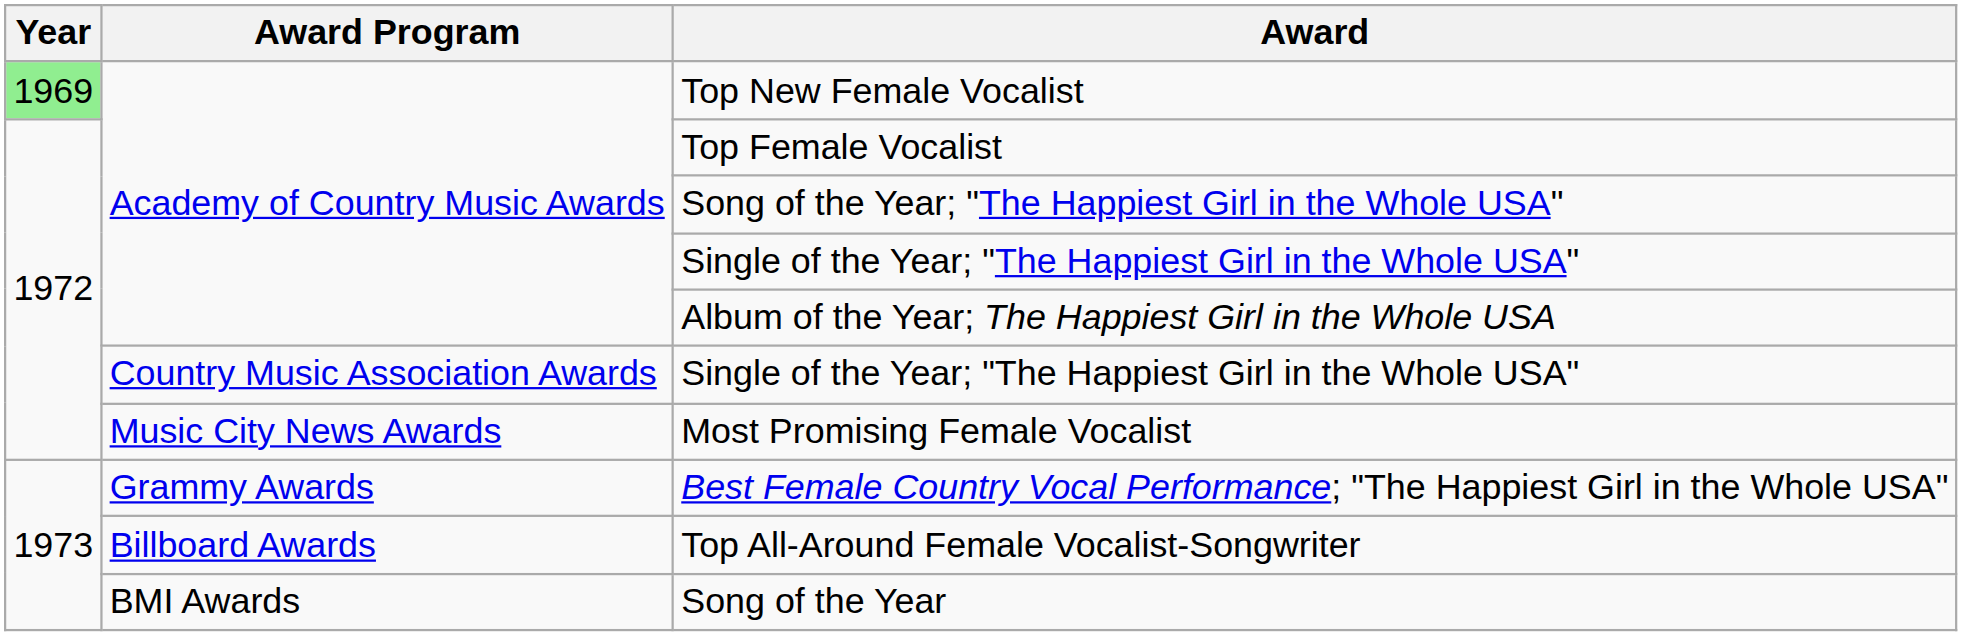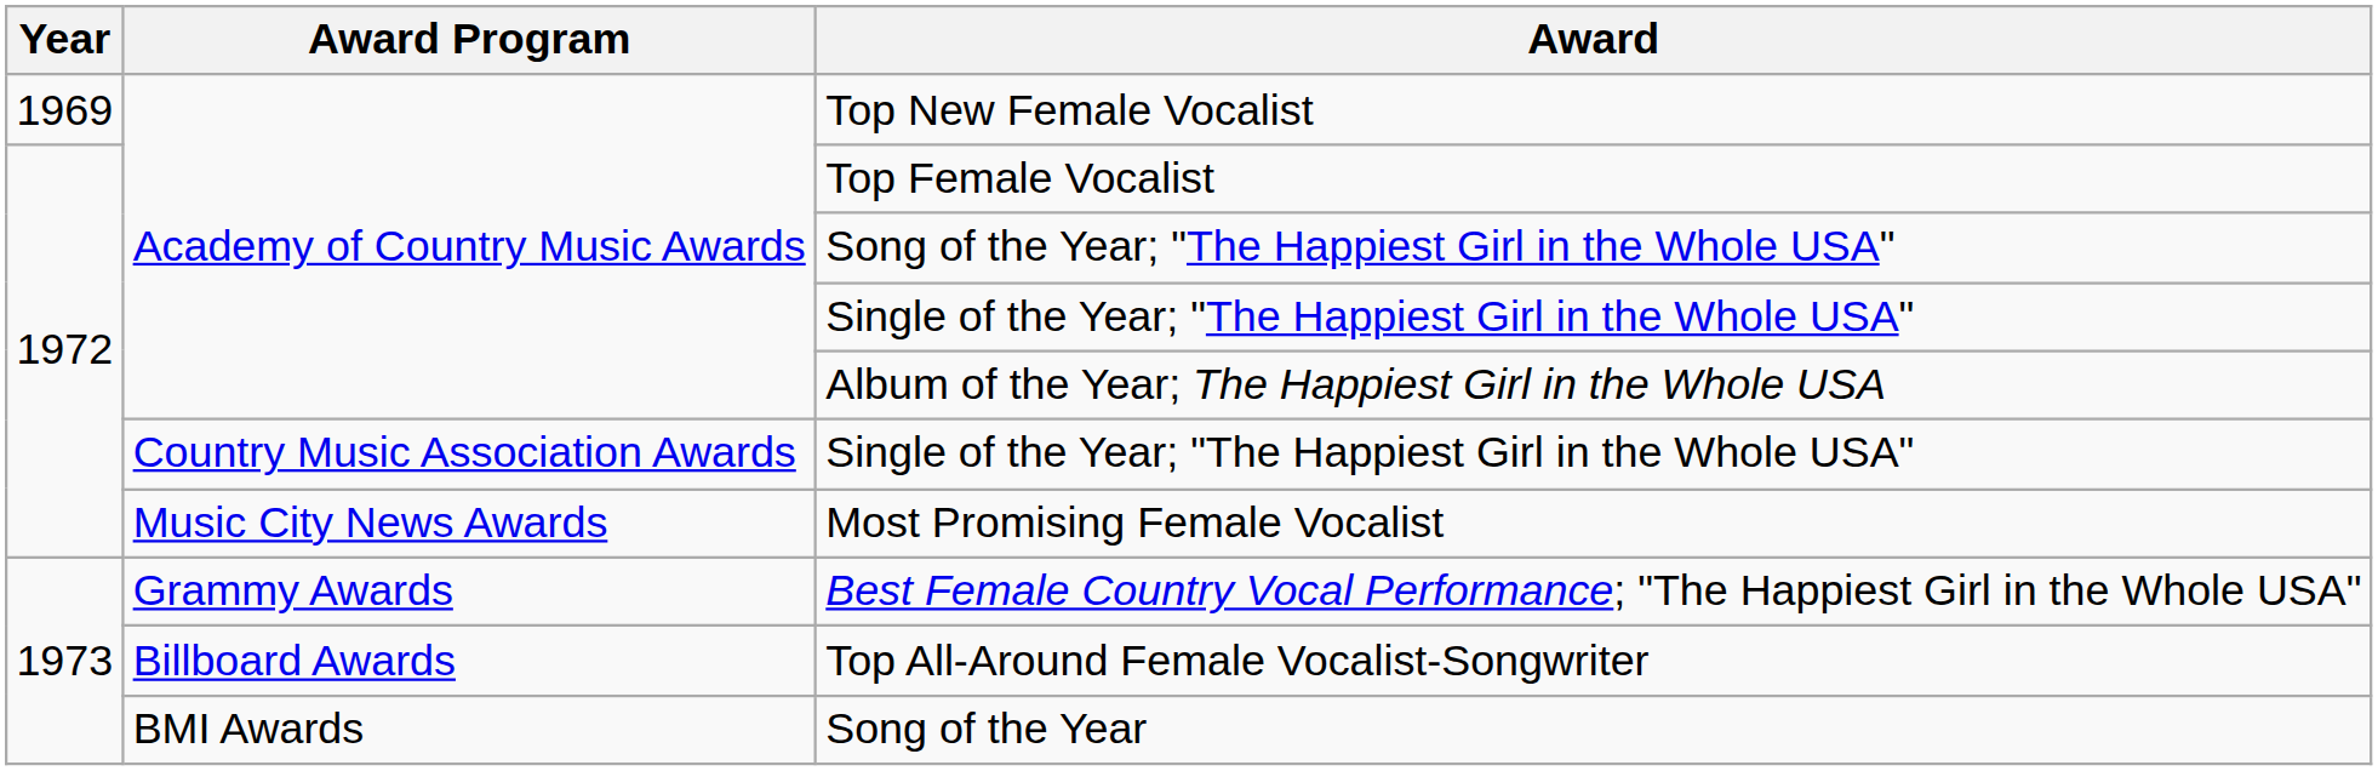Top New Female Vocalist | Year: lightgreen background -> no background
